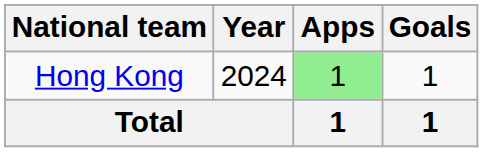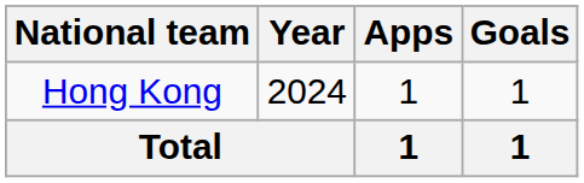Hong Kong | Apps: lightgreen background -> no background
